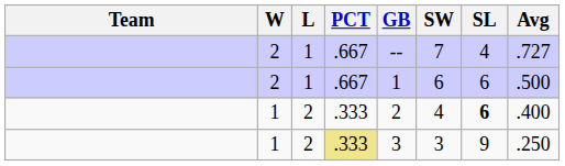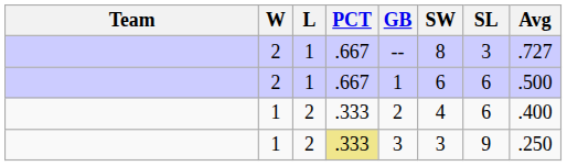row 2 | SW: 7 -> 8
row 2 | SL: 4 -> 3
row 4 | SL: bold -> normal
